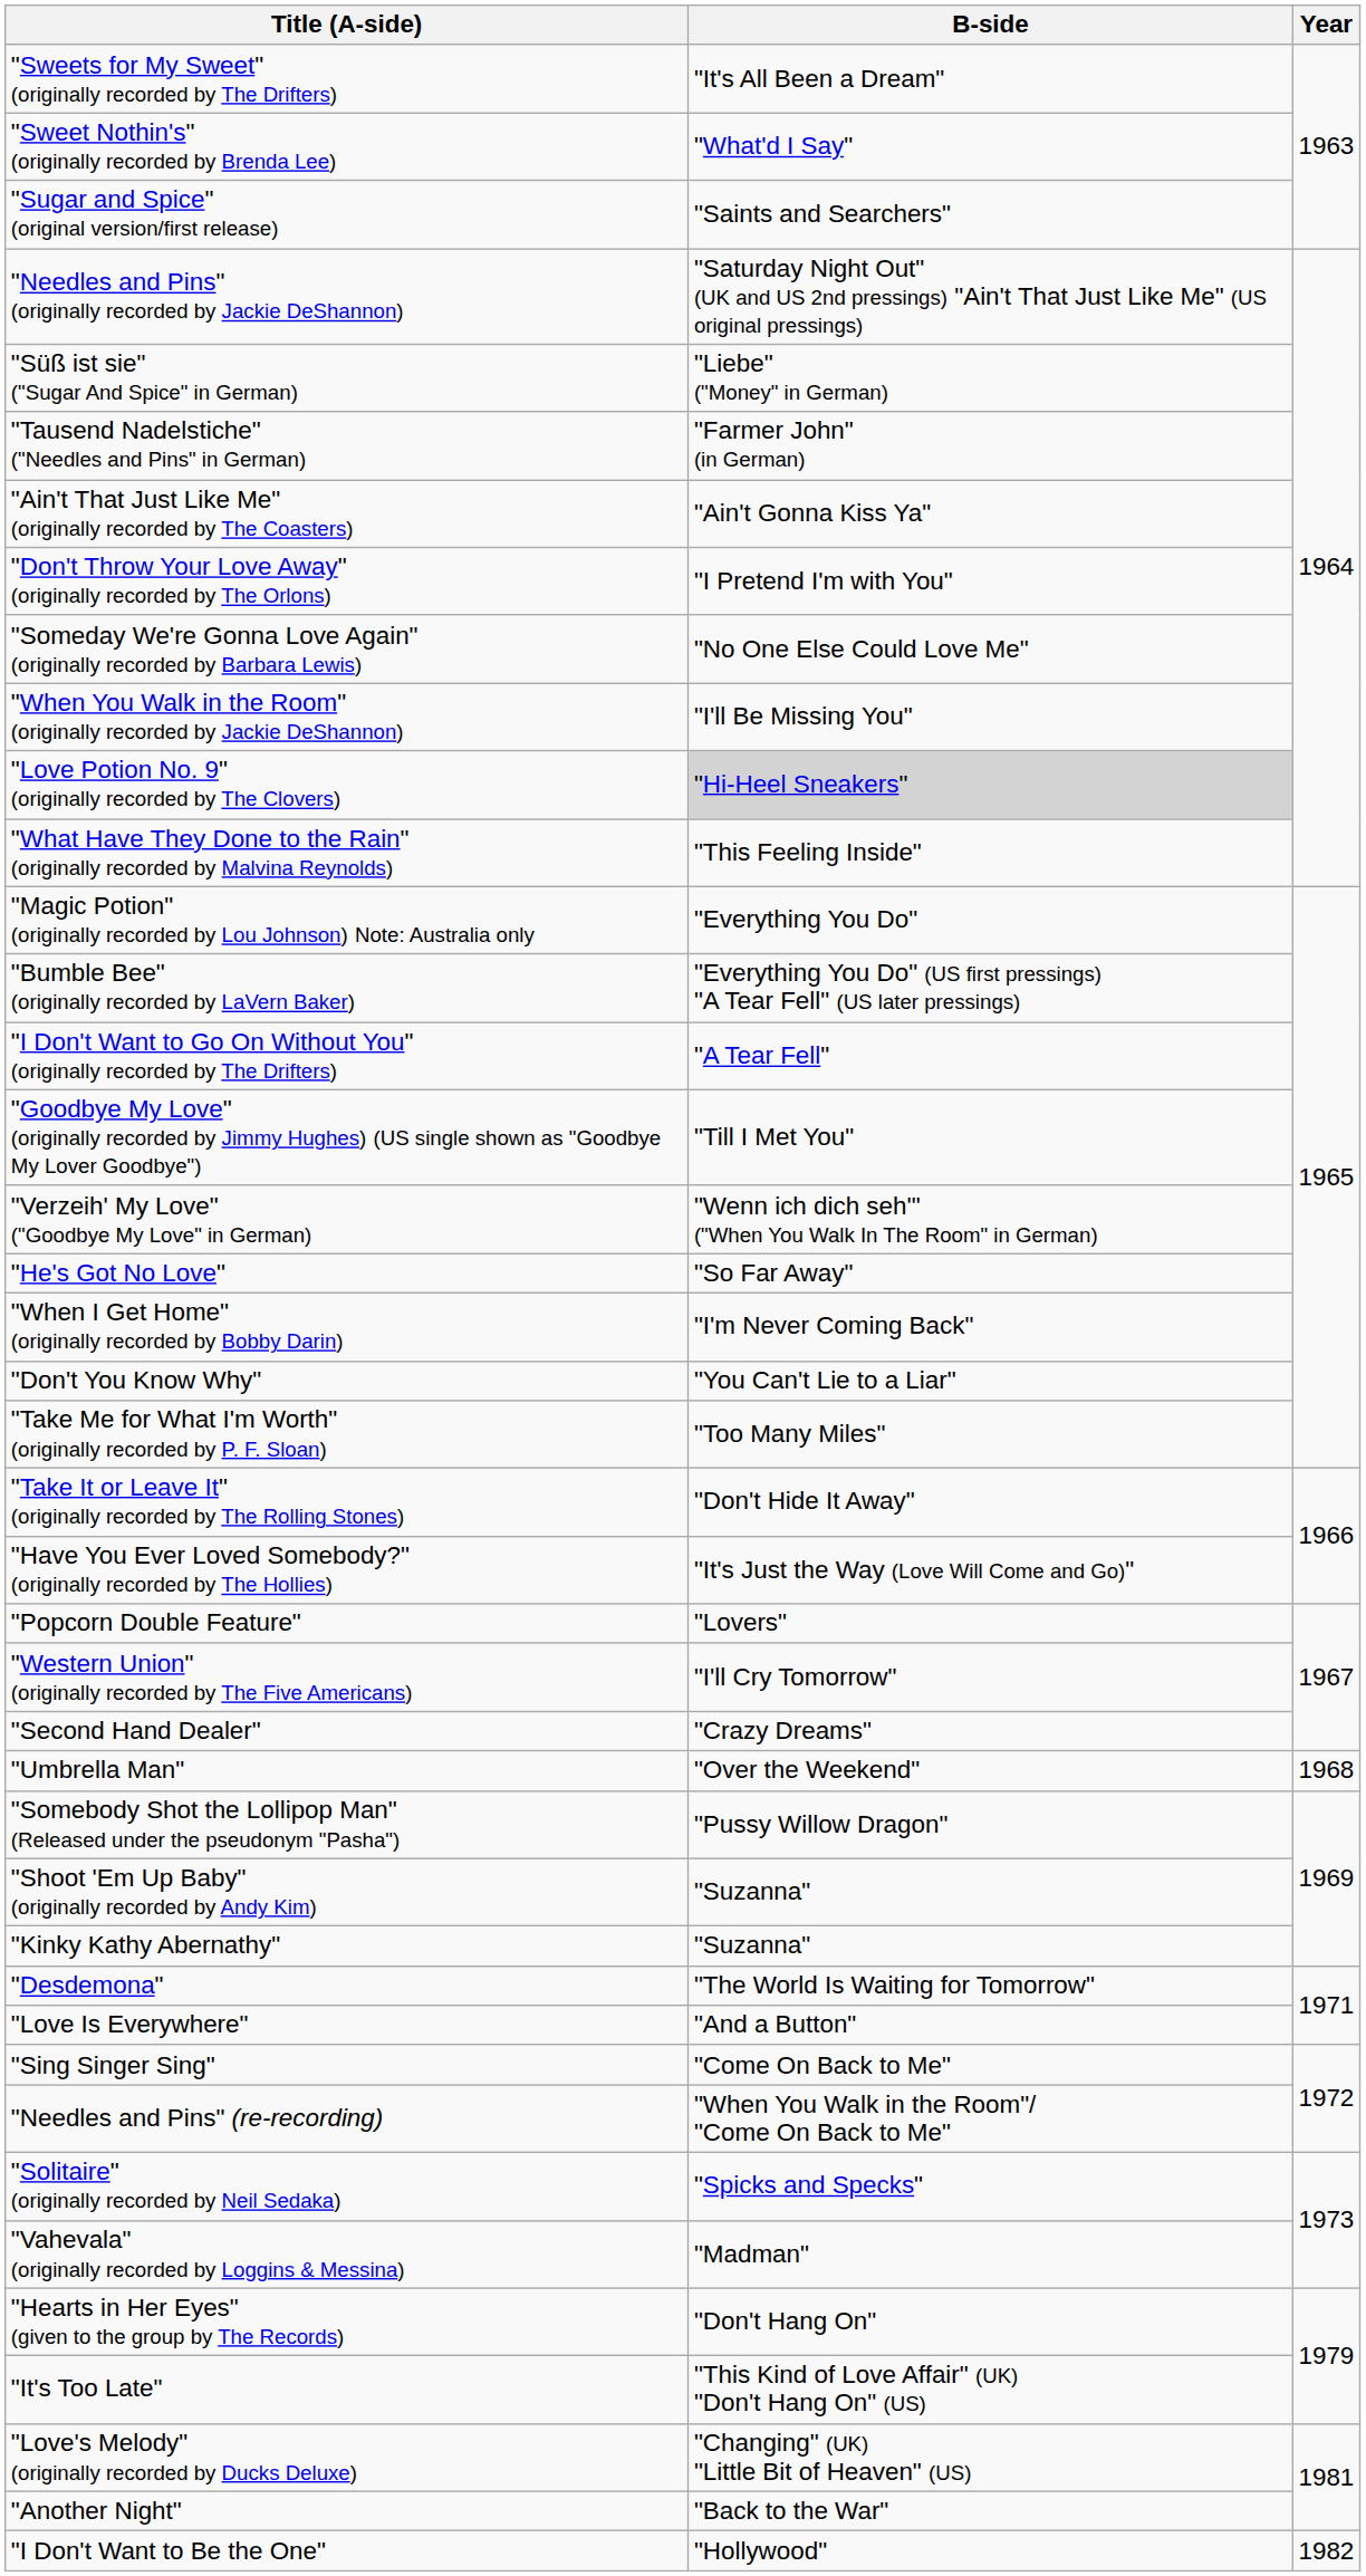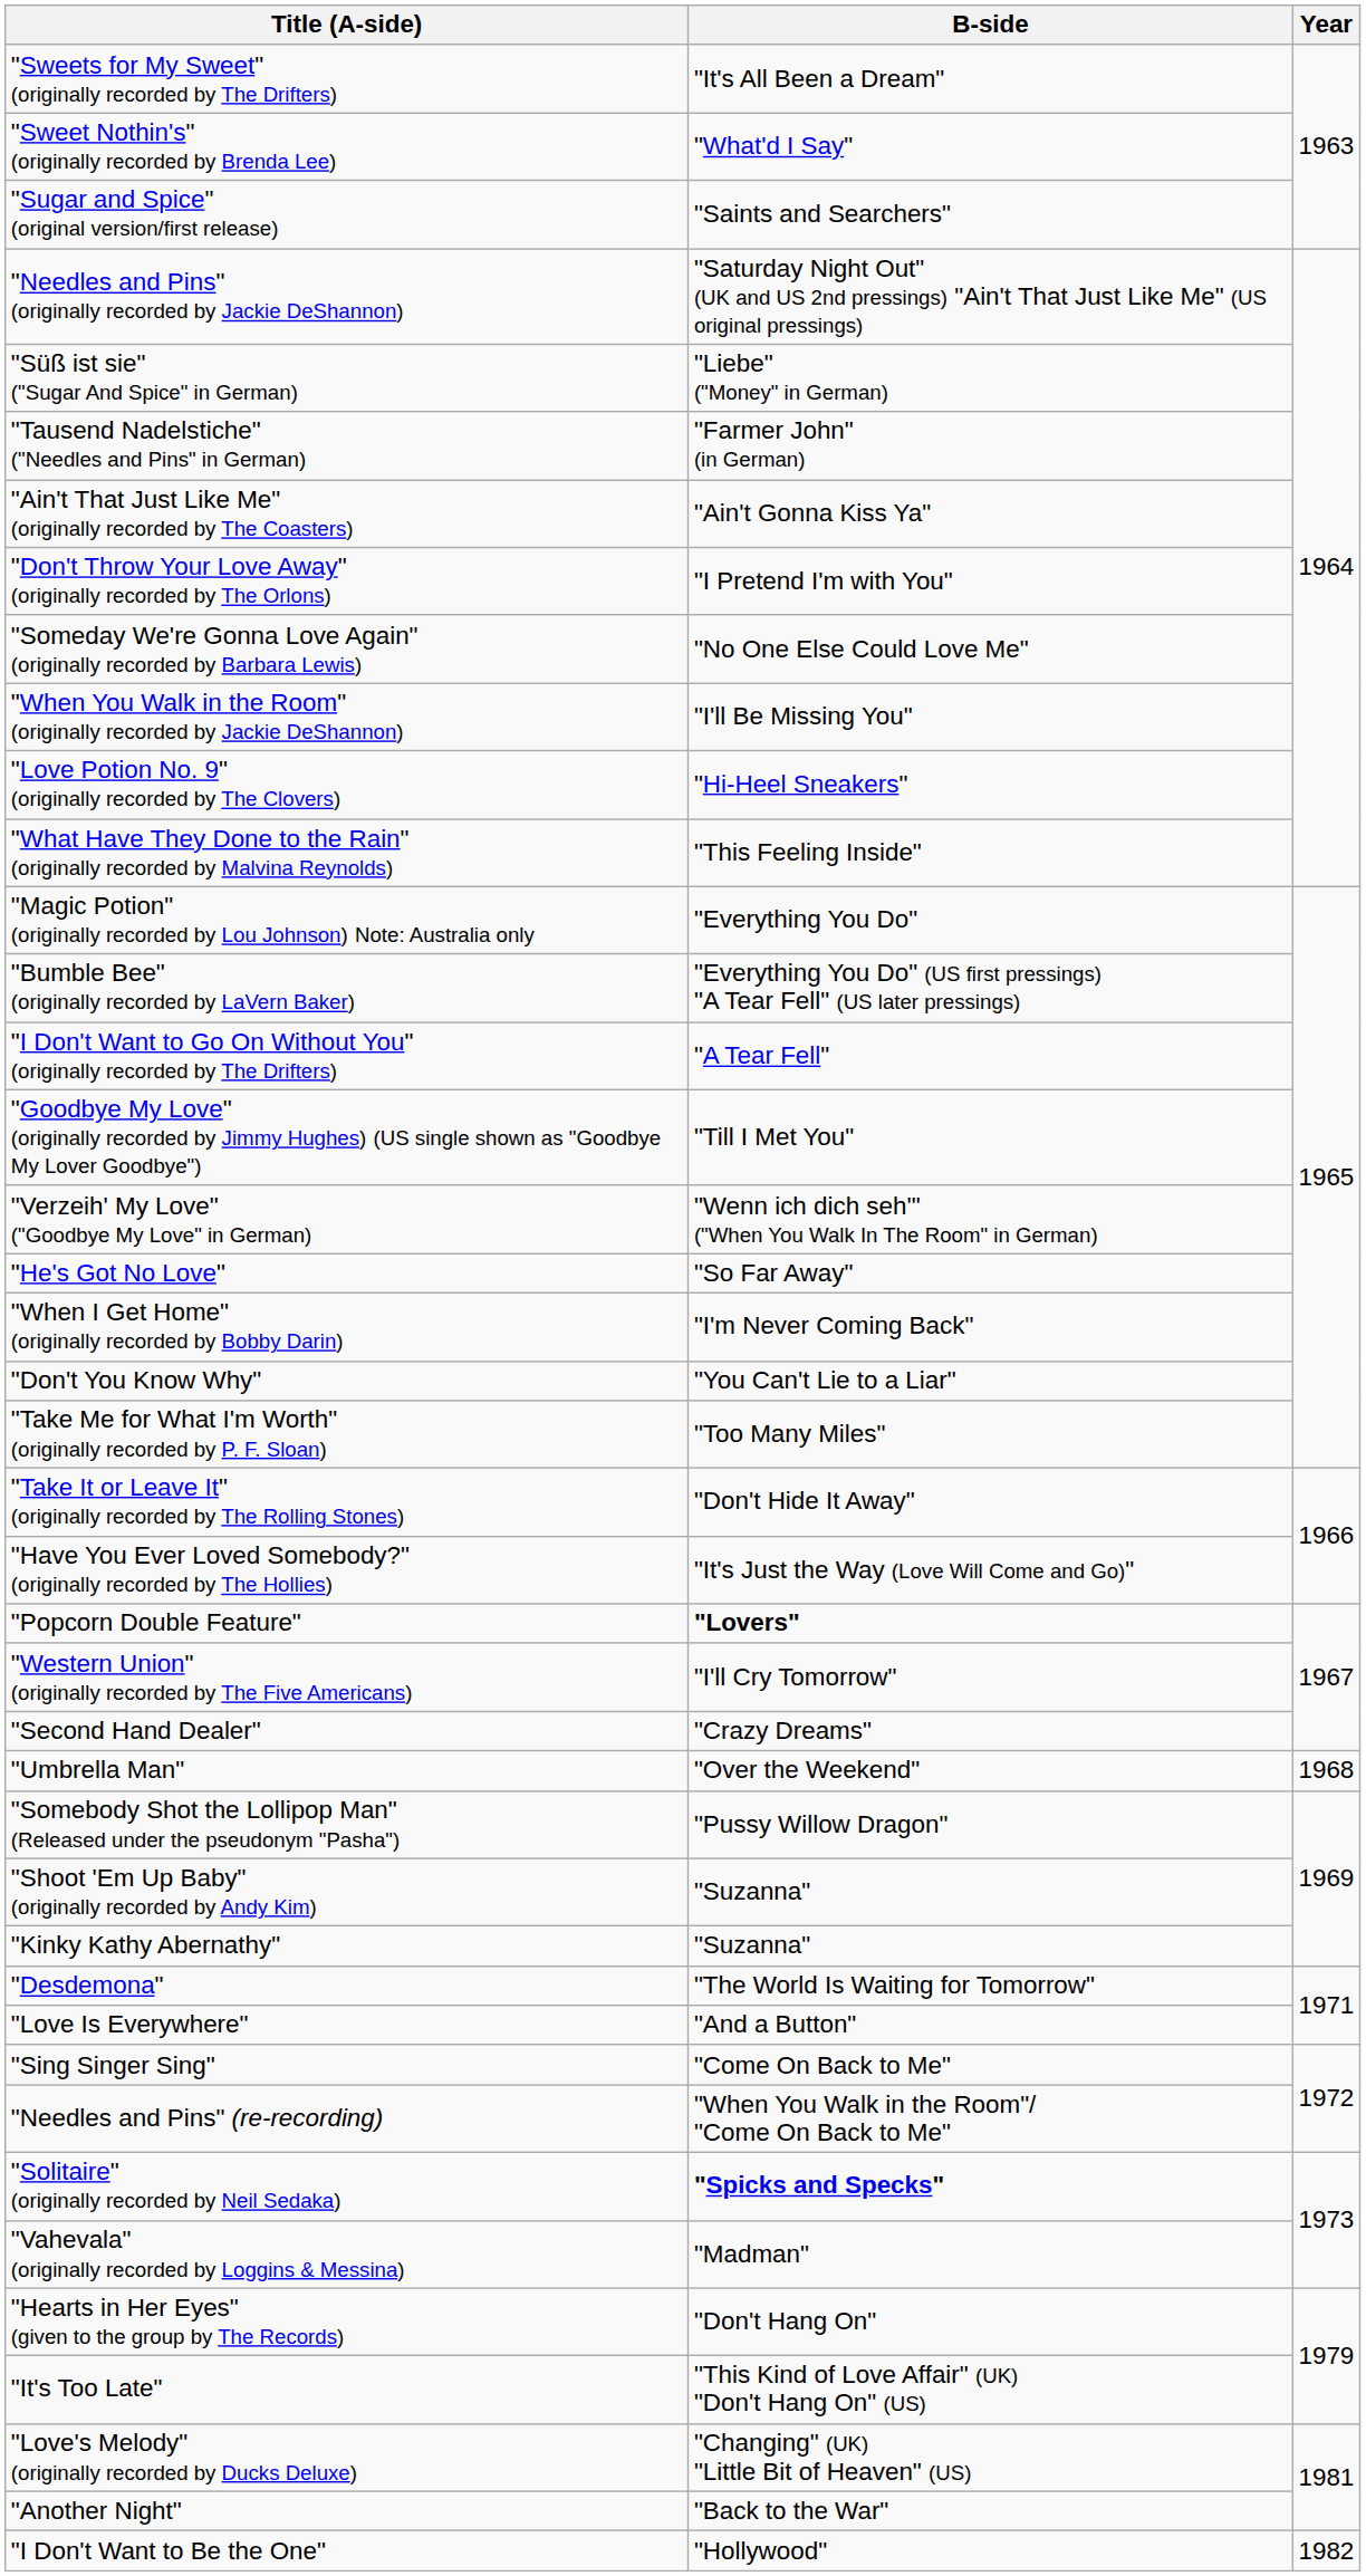"Love Potion No. 9" (originally recorded by The Clovers) | B-side: lightgrey background -> no background
"Popcorn Double Feature" | B-side: normal -> bold
"Solitaire" (originally recorded by Neil Sedaka) | B-side: normal -> bold
